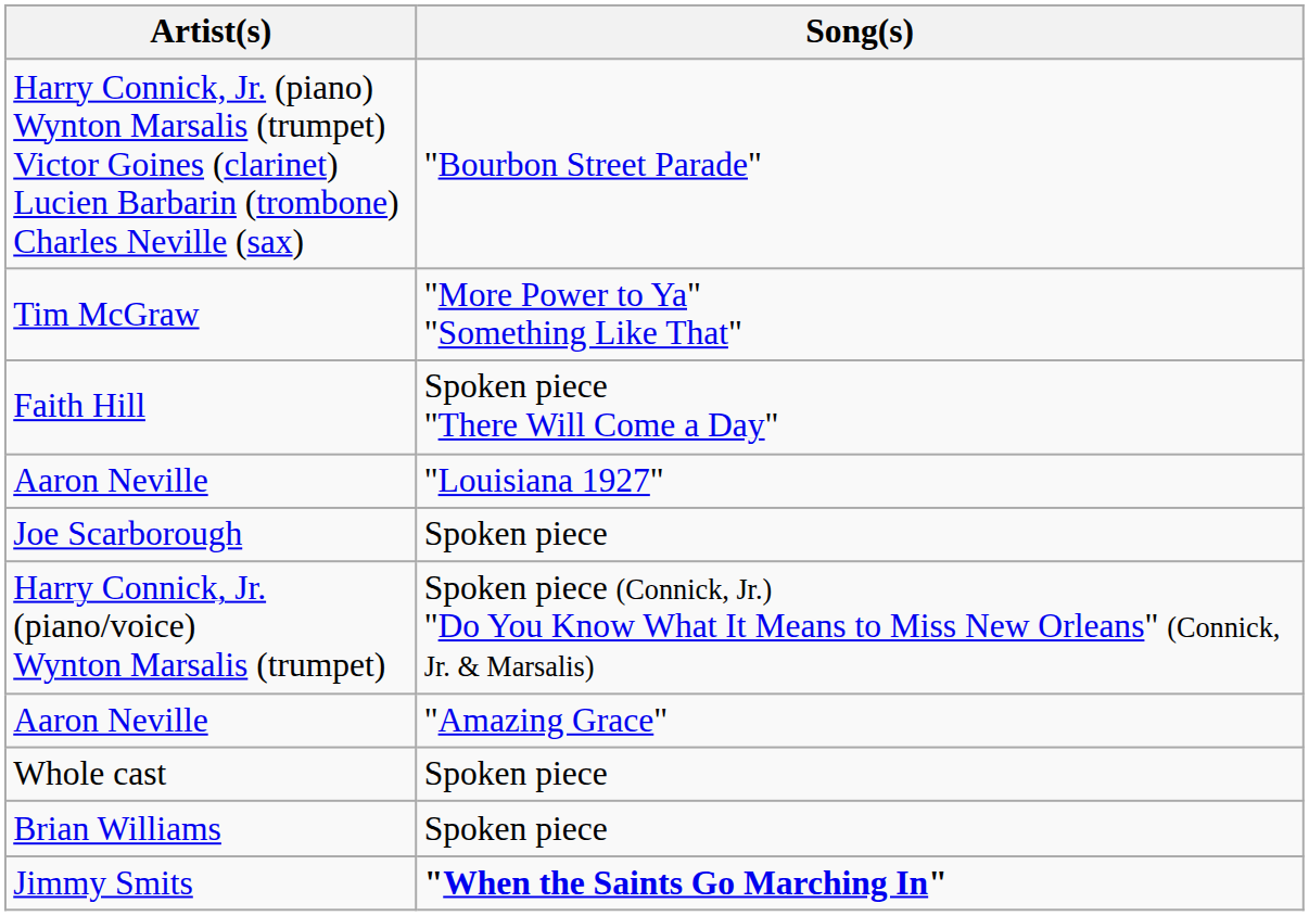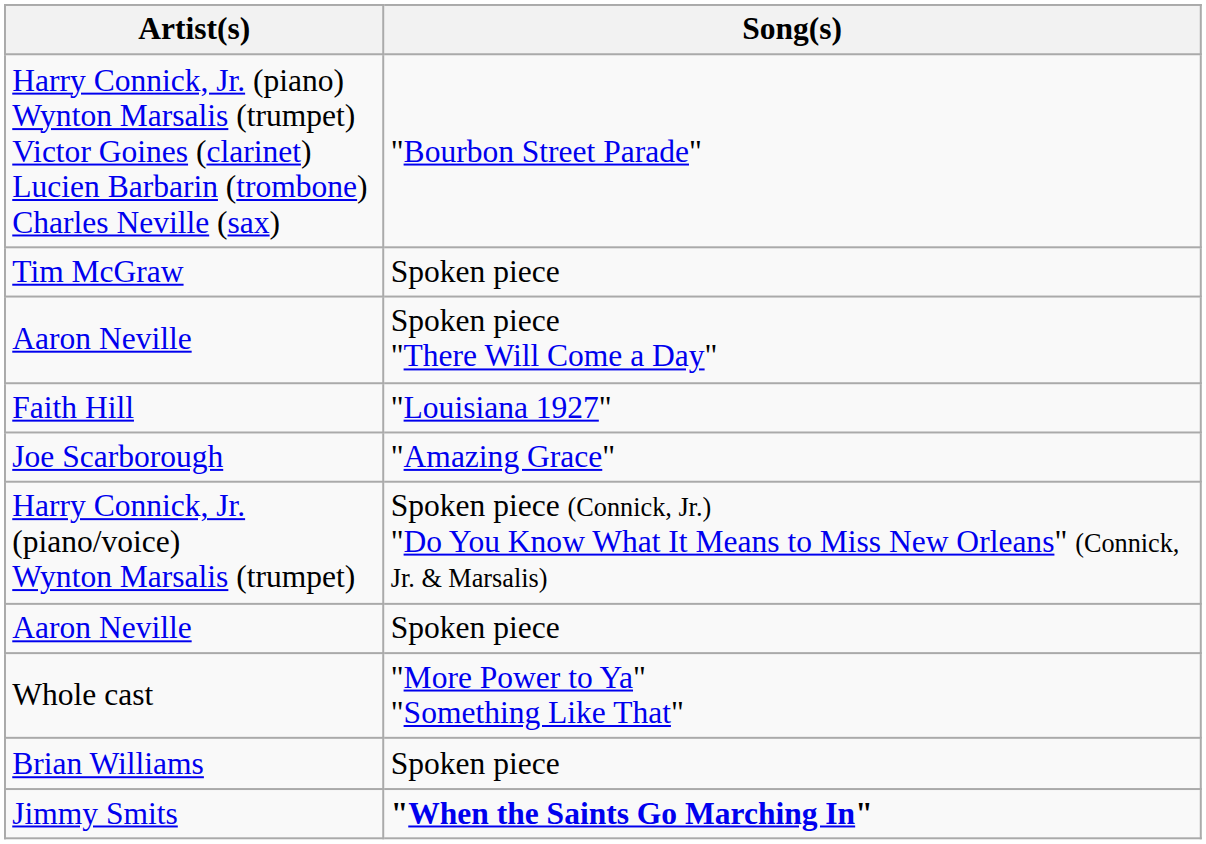row 3 | Song(s): "More Power to Ya" "Something Like That" -> Spoken piece
row 4 | Artist(s): Faith Hill -> Aaron Neville
row 5 | Artist(s): Aaron Neville -> Faith Hill
row 6 | Song(s): Spoken piece -> "Amazing Grace"
row 8 | Song(s): "Amazing Grace" -> Spoken piece
row 9 | Song(s): Spoken piece -> "More Power to Ya" "Something Like That"
